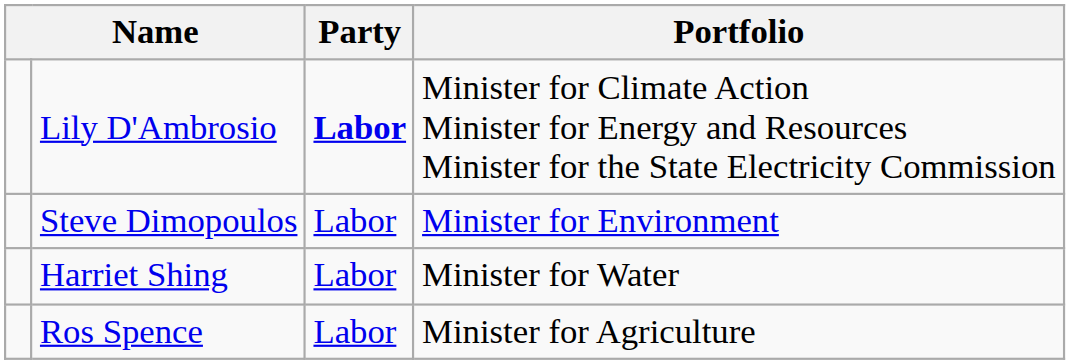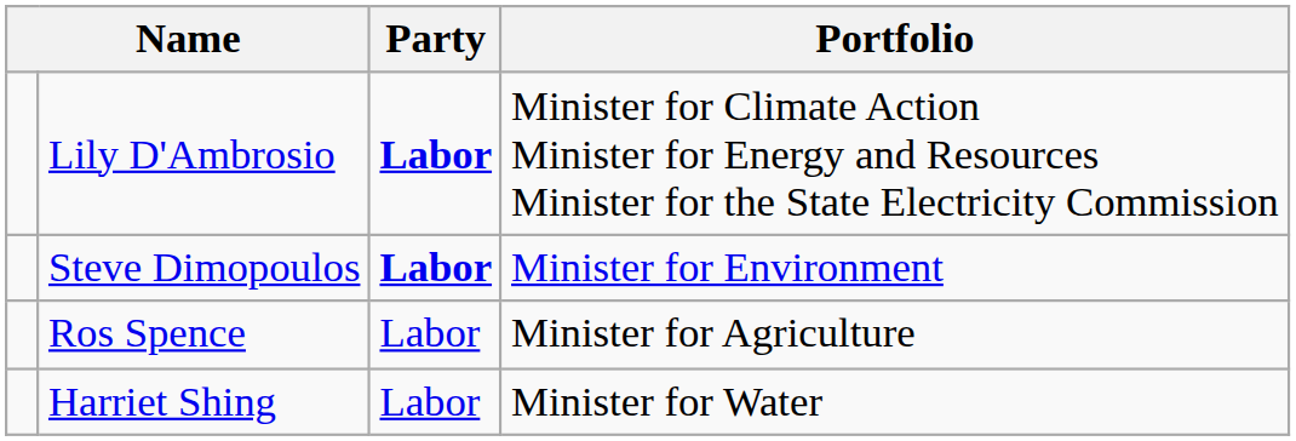Steve Dimopoulos | Party: normal -> bold
rows swapped: Harriet Shing <-> Ros Spence
